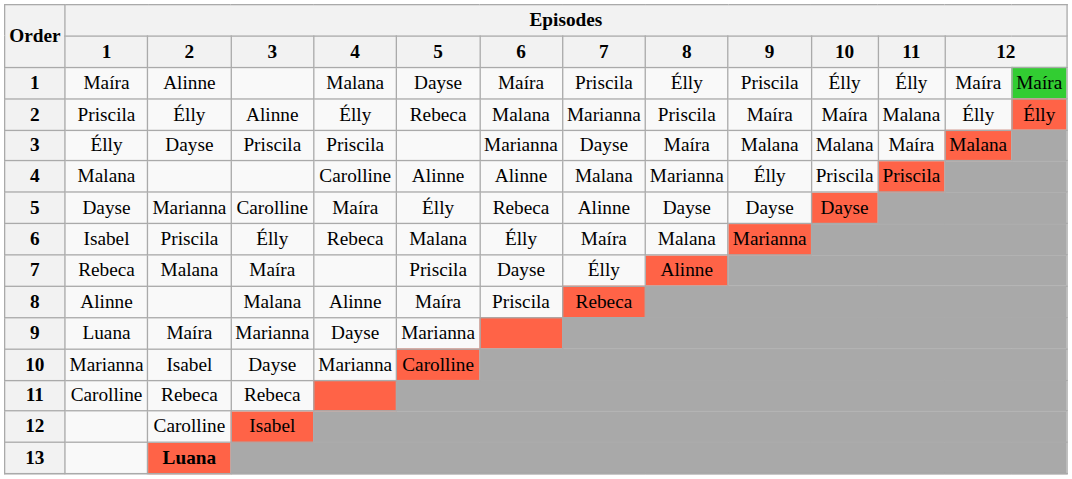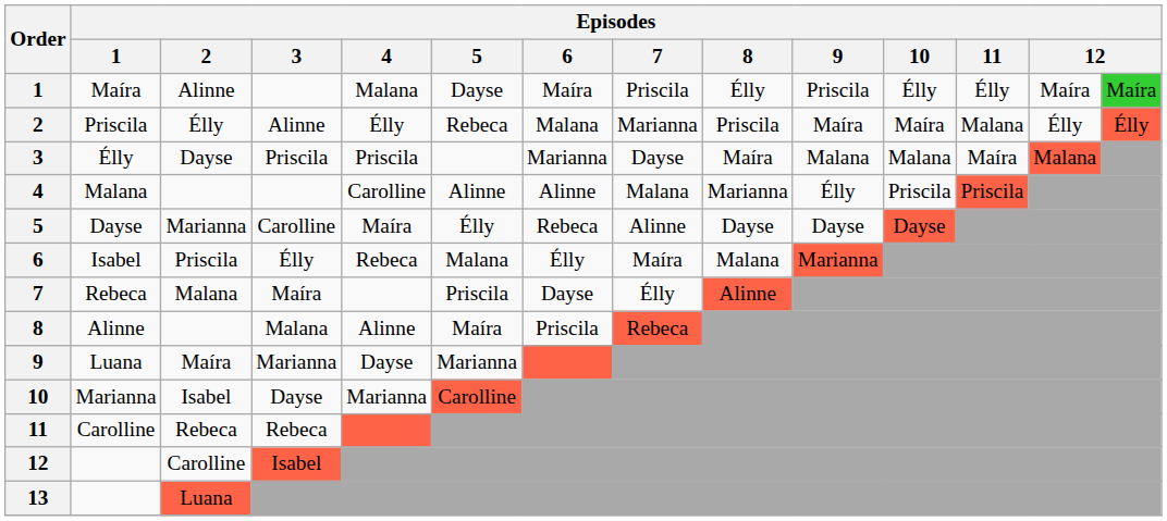13 | Episodes / 2: bold -> normal
